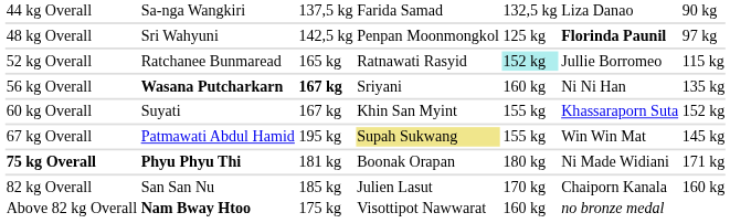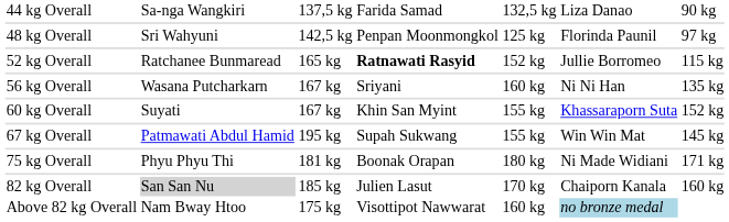row 2 | column 6: bold -> normal
row 3 | column 4: normal -> bold
row 3 | column 5: paleturquoise background -> no background
row 4 | column 2: bold -> normal
row 4 | column 3: bold -> normal
row 6 | column 4: khaki background -> no background
row 7 | column 1: bold -> normal
row 7 | column 2: bold -> normal
row 8 | column 2: no background -> lightgrey background
row 9 | column 2: bold -> normal
row 9 | column 6: no background -> lightblue background
